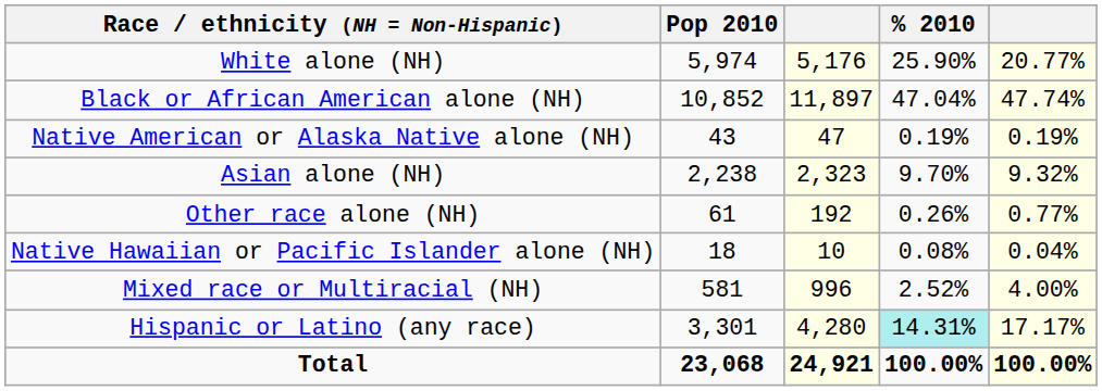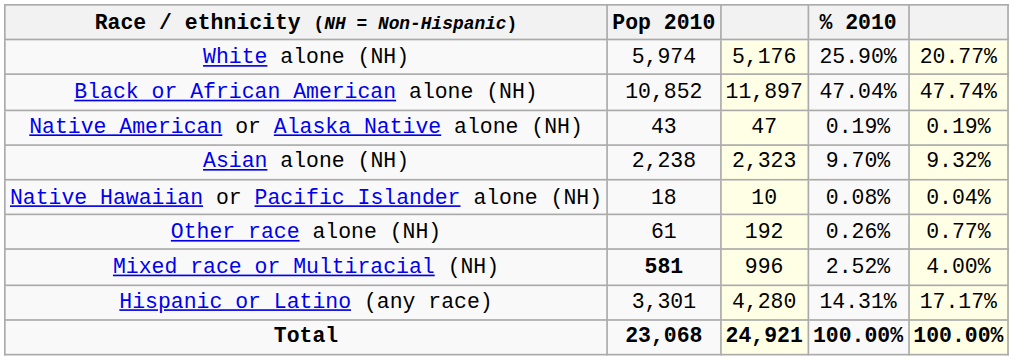rows swapped: Native Hawaiian or Pacific Islander alone (NH) <-> Other race alone (NH)
Mixed race or Multiracial (NH) | Pop 2010: normal -> bold
Hispanic or Latino (any race) | % 2010: paleturquoise background -> no background
